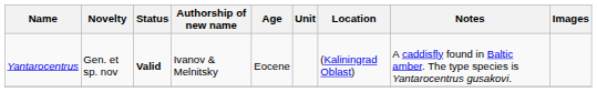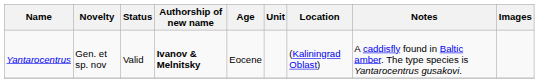Yantarocentrus | Status: bold -> normal
Yantarocentrus | Authorship of new name: normal -> bold
